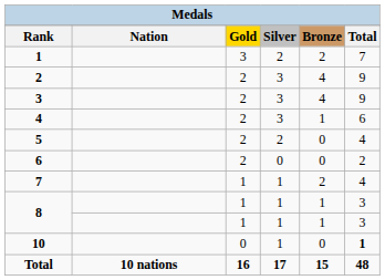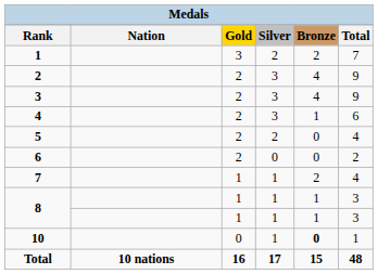10 | column 5: normal -> bold
10 | column 6: bold -> normal
